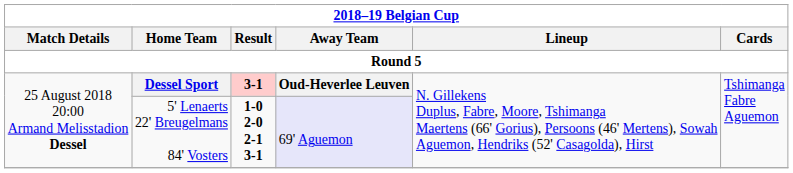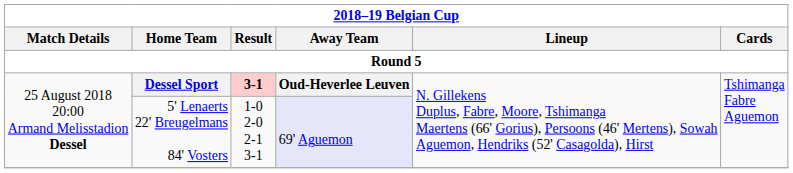5' Lenaerts 22' Breugelmans 84' Vosters | Result: bold -> normal
